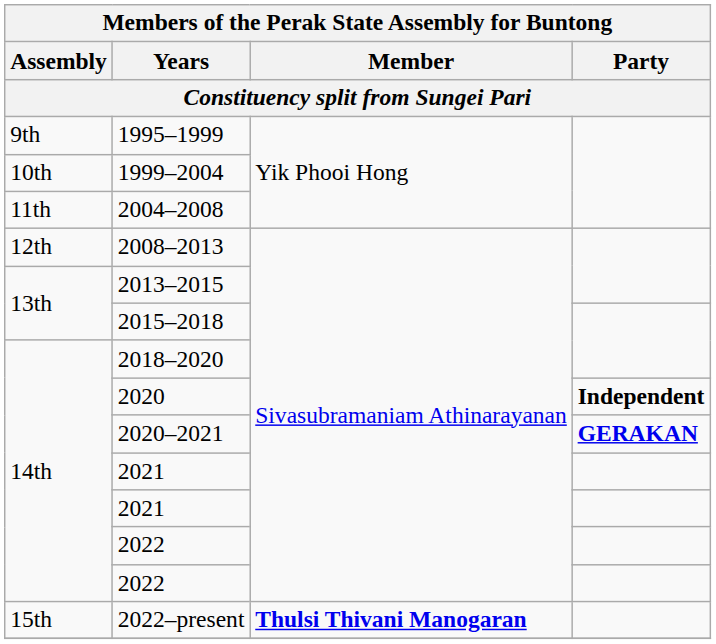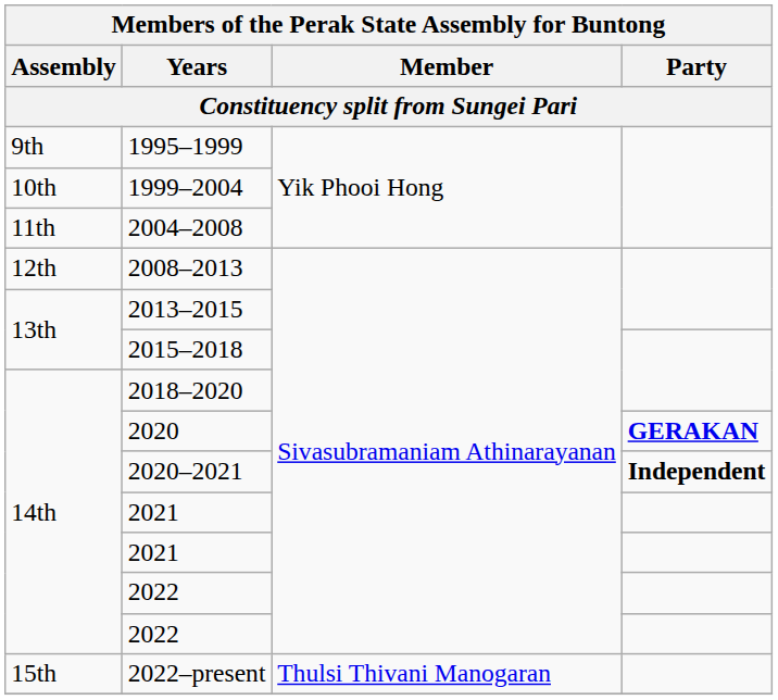2020 | Party: Independent -> GERAKAN
2020–2021 | Party: GERAKAN -> Independent
2022–present | Member: bold -> normal
